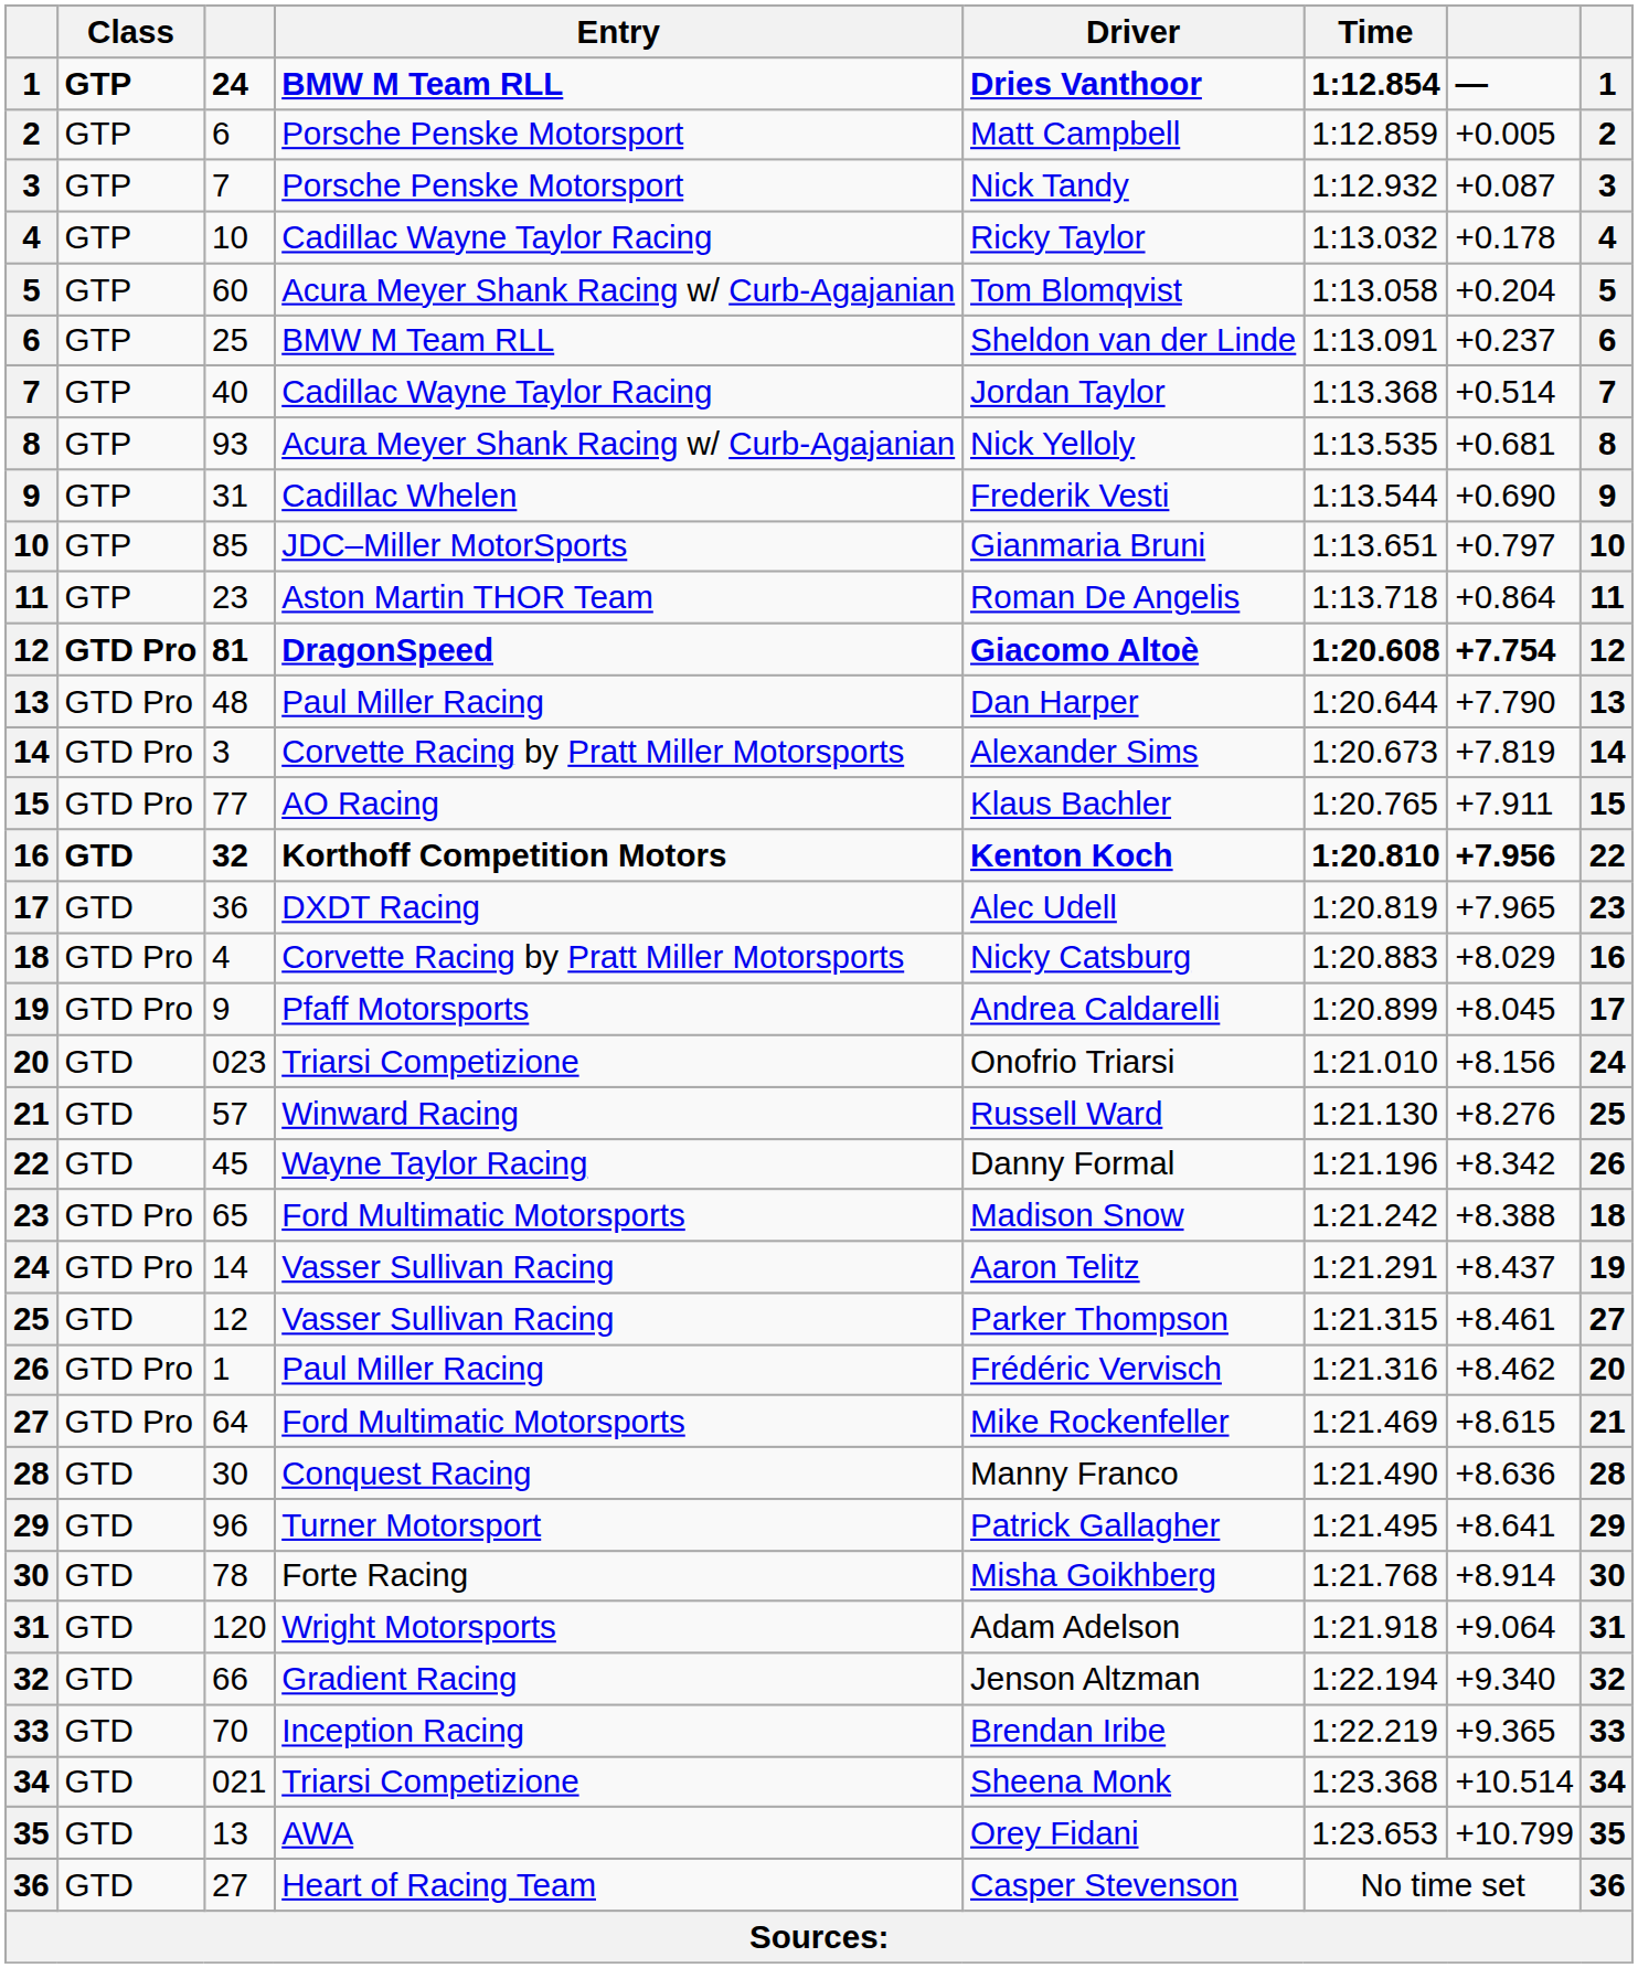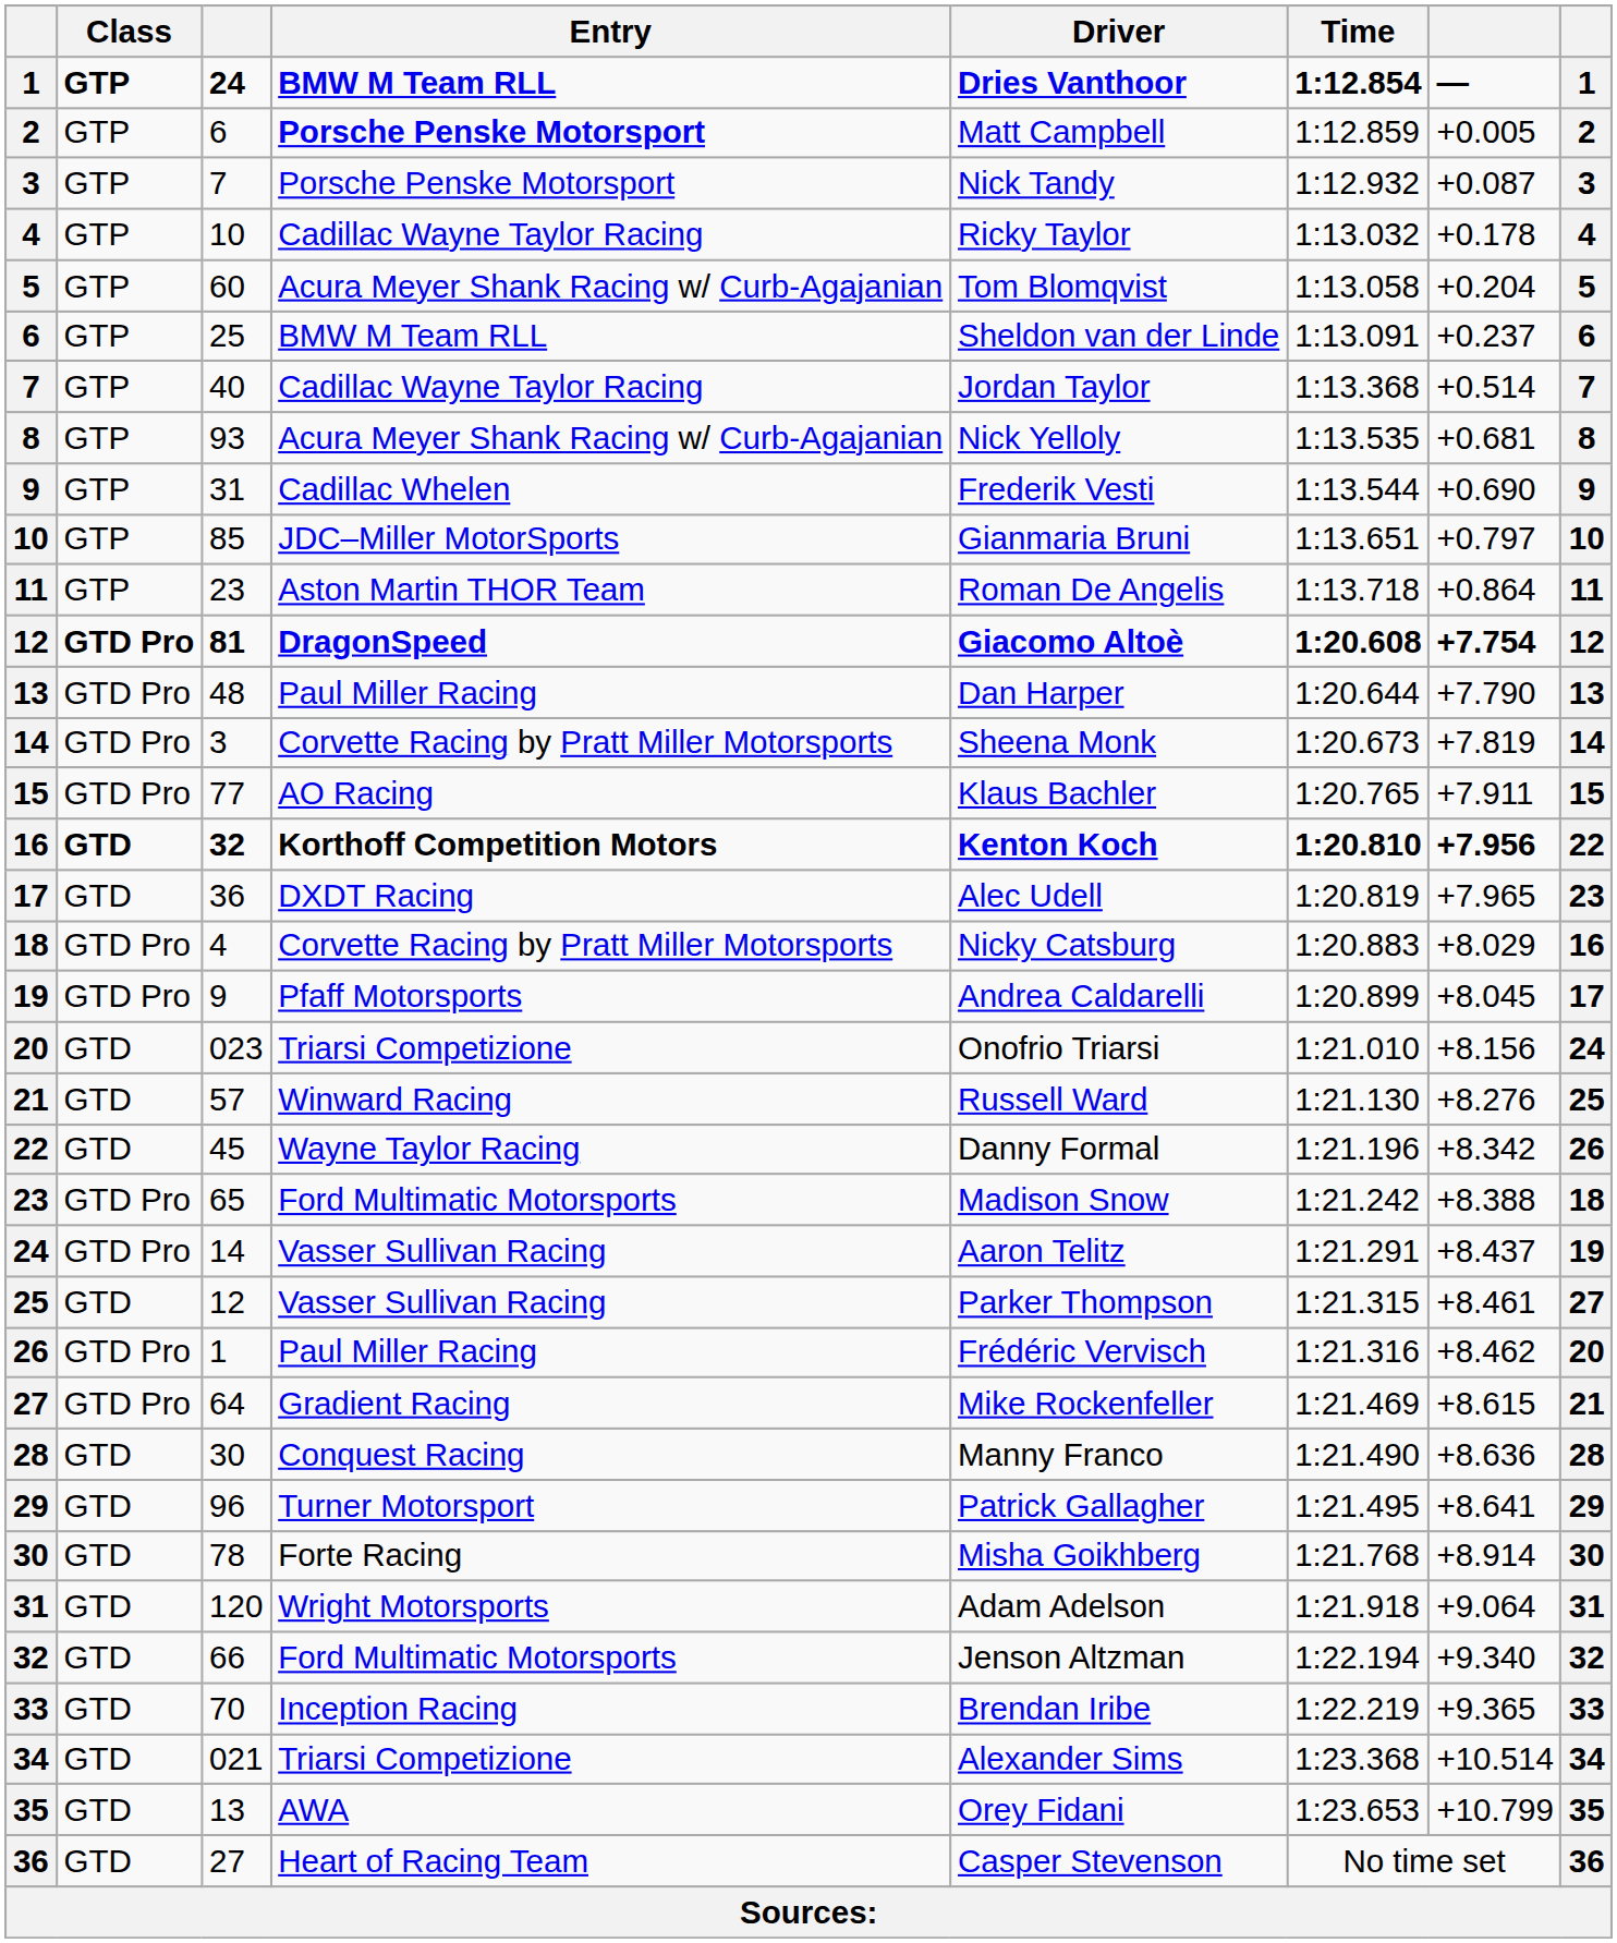row 3 | Entry: normal -> bold
row 15 | Driver: Alexander Sims -> Sheena Monk
row 28 | Entry: Ford Multimatic Motorsports -> Gradient Racing
row 33 | Entry: Gradient Racing -> Ford Multimatic Motorsports
row 35 | Driver: Sheena Monk -> Alexander Sims
